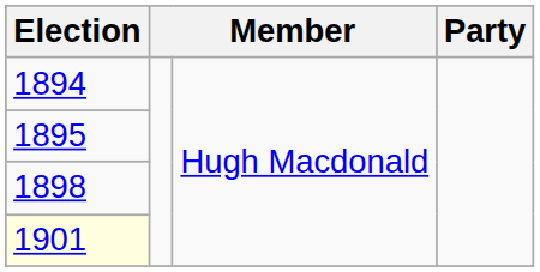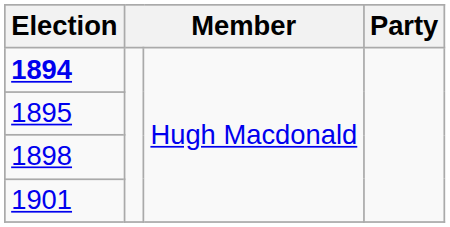1894 | Election: normal -> bold
1901 | Election: lightyellow background -> no background
